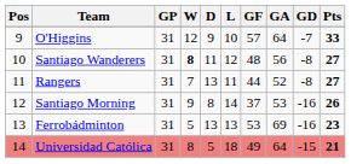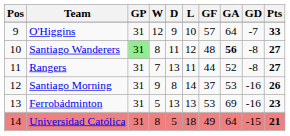Santiago Wanderers | GP: no background -> lightgreen background
Santiago Wanderers | W: bold -> normal
Santiago Wanderers | GA: normal -> bold
